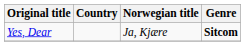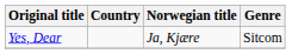Yes, Dear | Genre: bold -> normal
